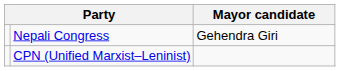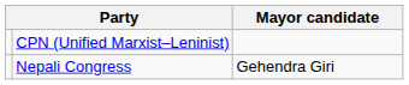rows swapped: Nepali Congress <-> CPN (Unified Marxist–Leninist)
